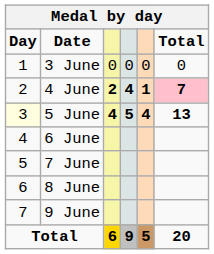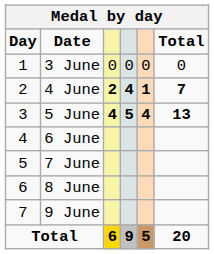4 June | Total: pink background -> no background
5 June | Day: lightyellow background -> no background
